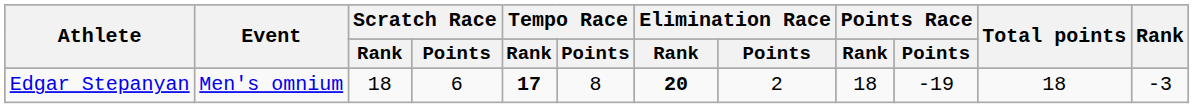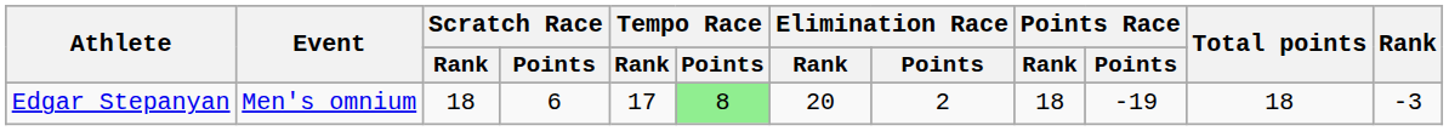Edgar Stepanyan | Tempo Race / Rank: bold -> normal
Edgar Stepanyan | Tempo Race / Points: no background -> lightgreen background
Edgar Stepanyan | Elimination Race / Rank: bold -> normal
